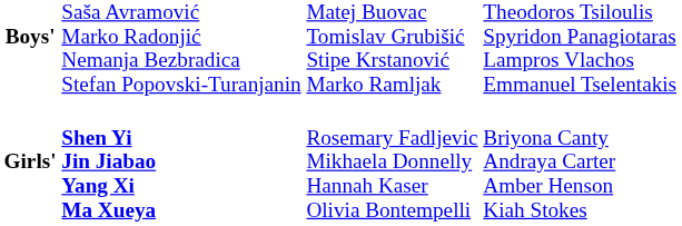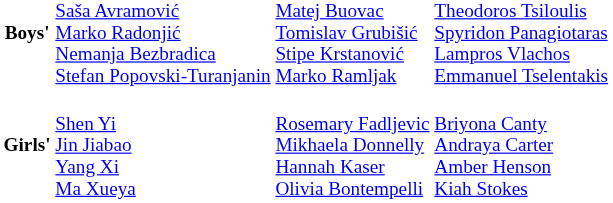Girls' | column 2: bold -> normal
